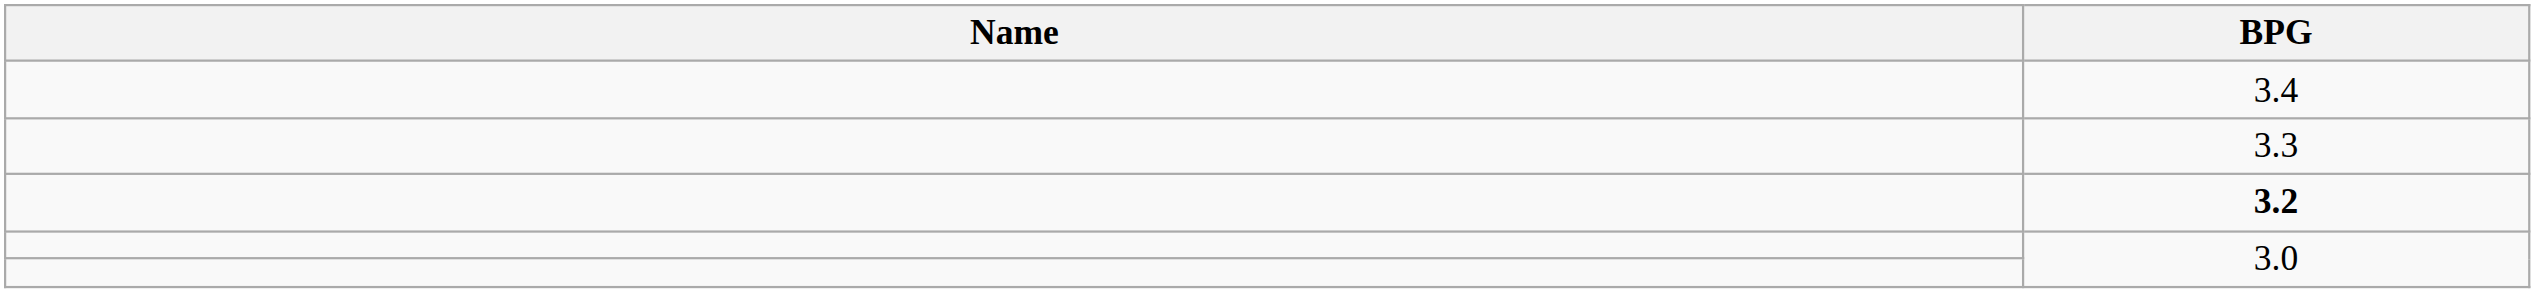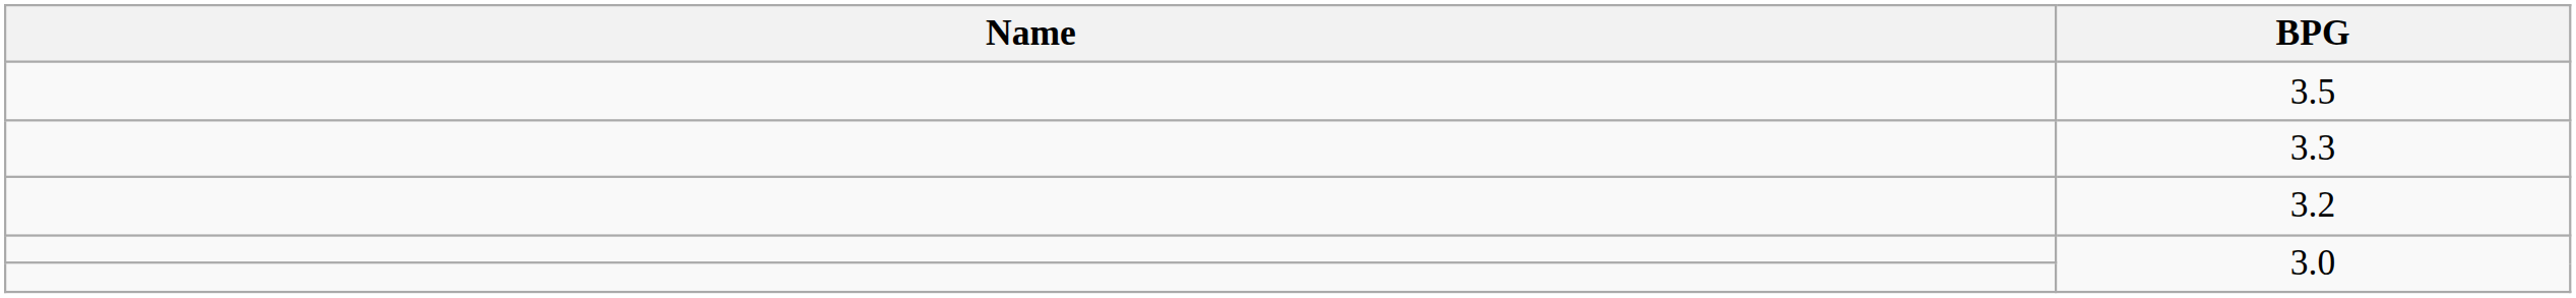row 2 | BPG: 3.4 -> 3.5
row 4 | BPG: bold -> normal
